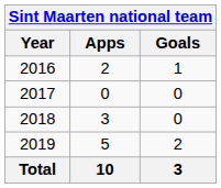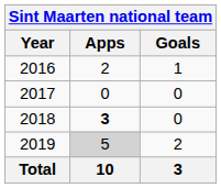2018 | Apps: normal -> bold
2019 | Apps: no background -> lightgrey background
